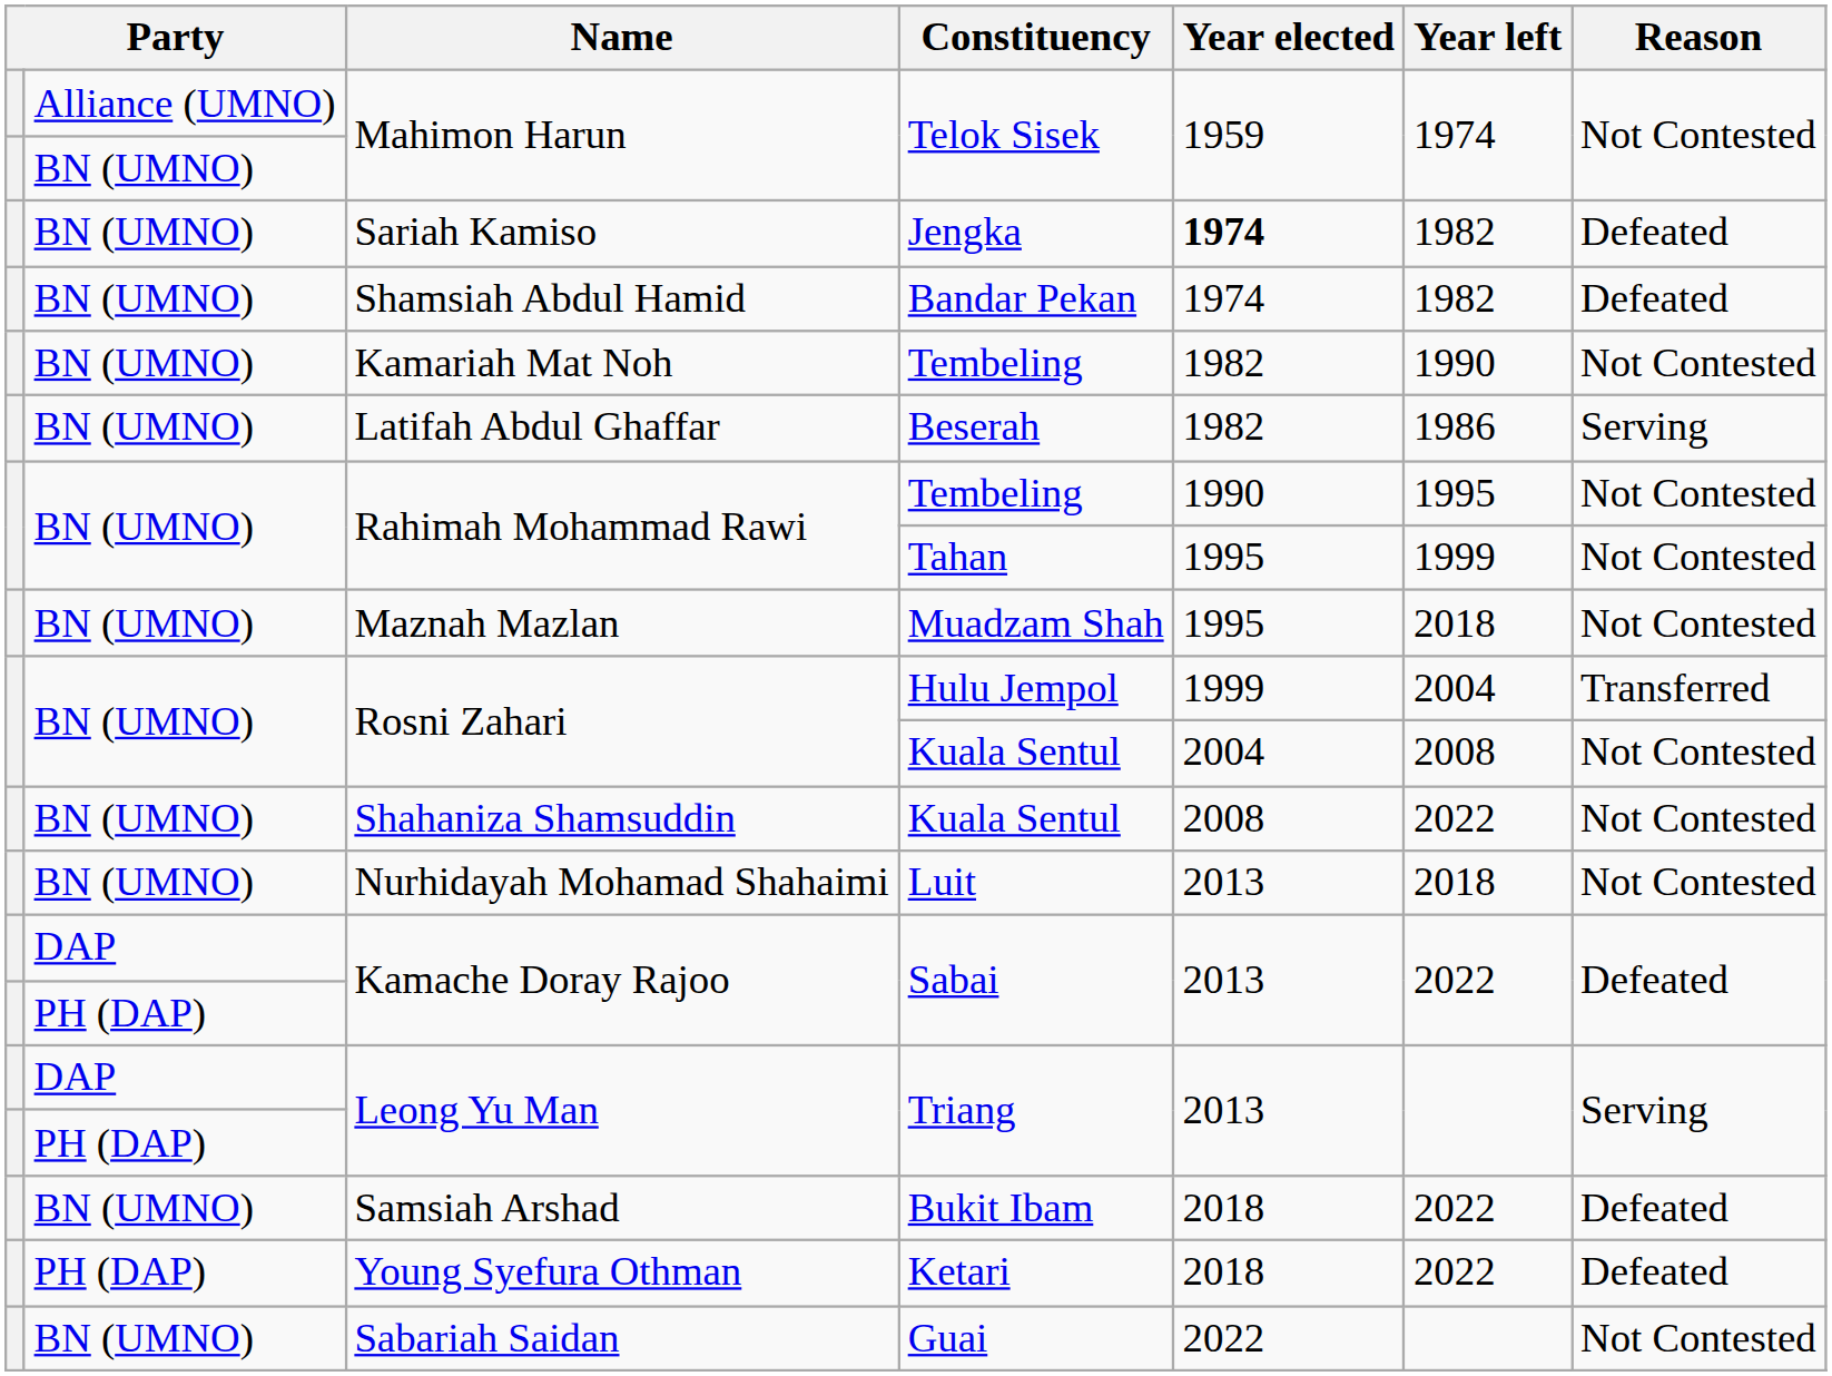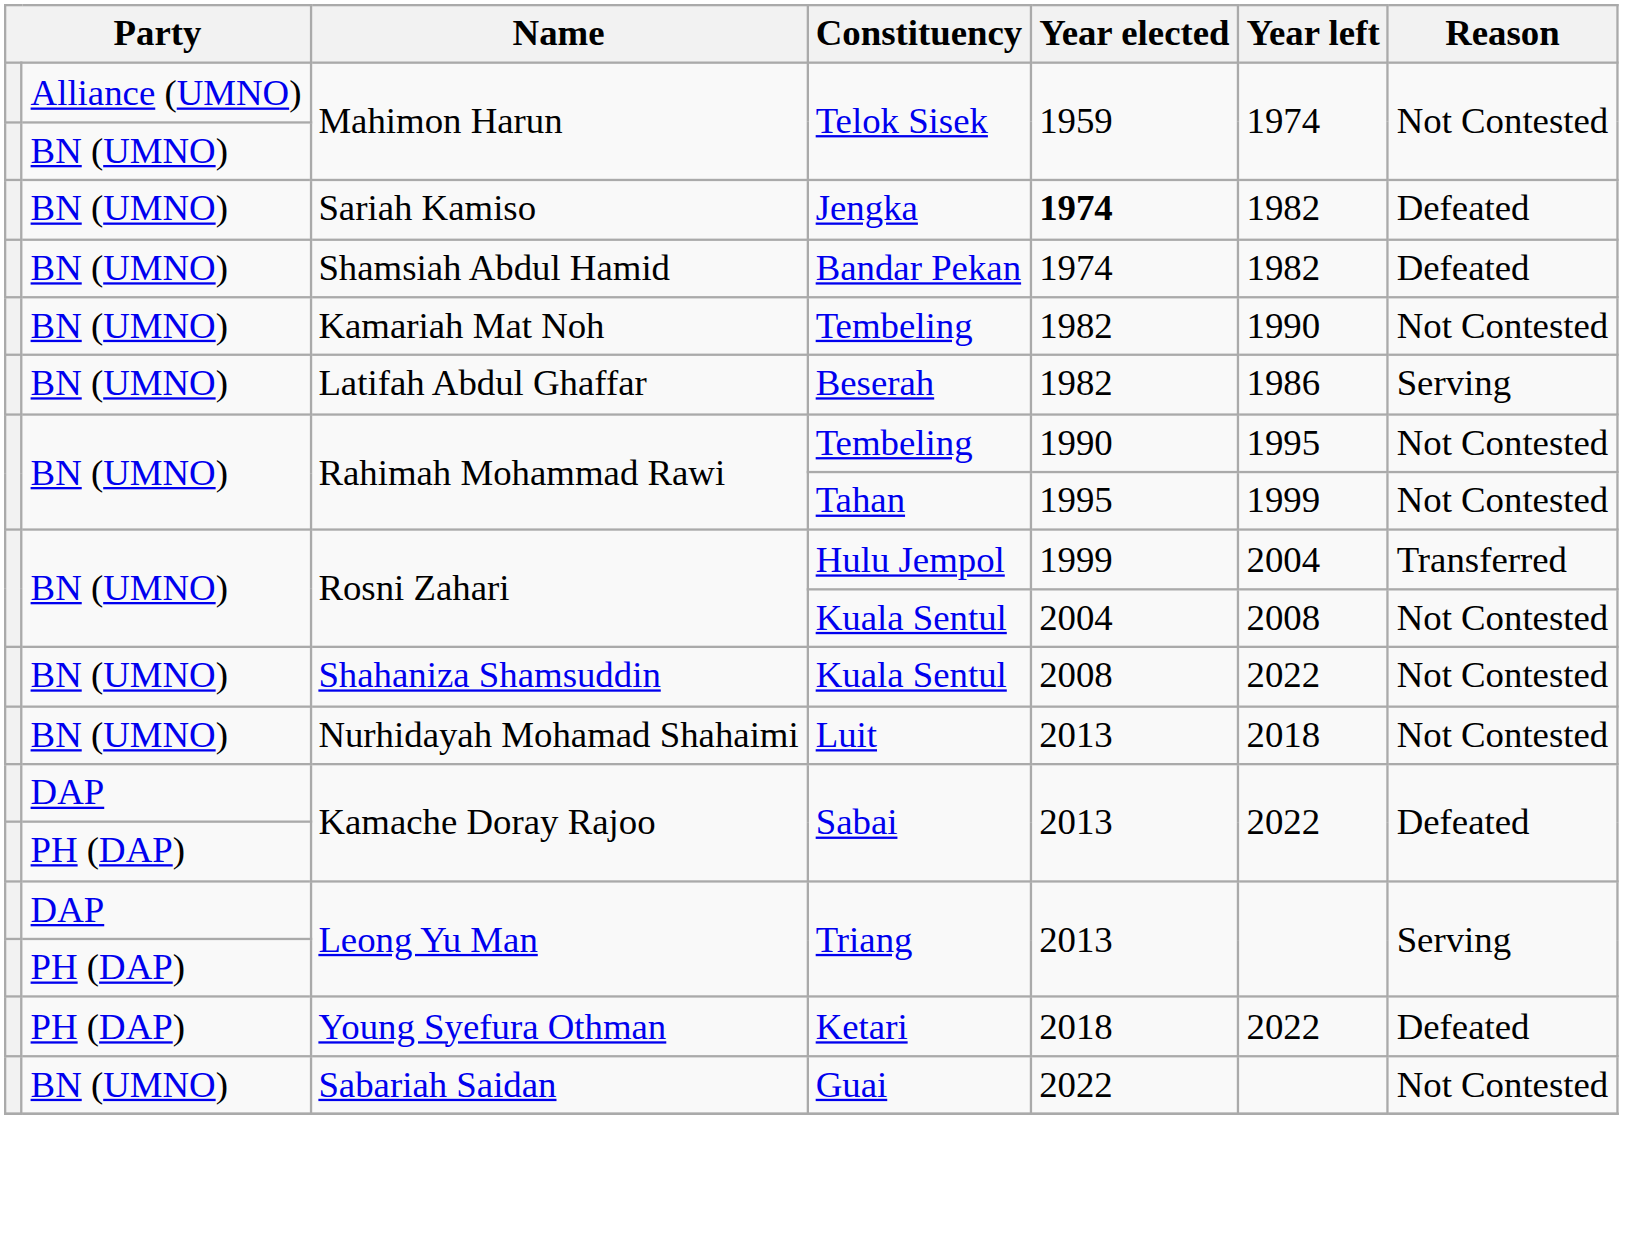- row: BN (UMNO) | Maznah Mazlan | Muadzam Shah | 1995 | 2018 | Not Contested
- row: BN (UMNO) | Samsiah Arshad | Bukit Ibam | 2018 | 2022 | Defeated
